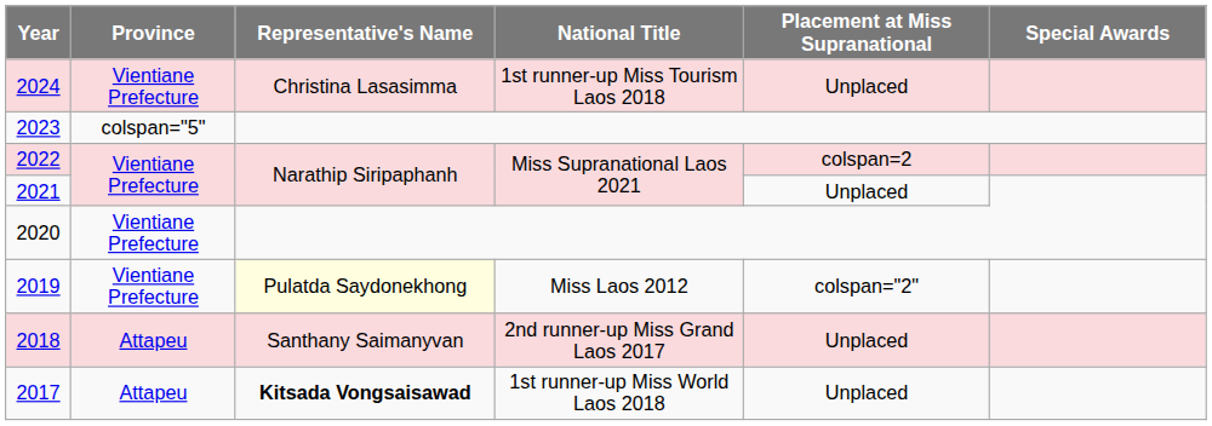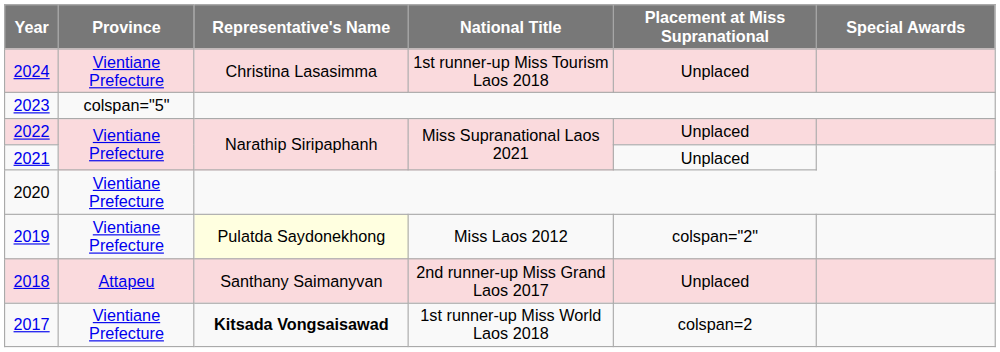2022 | Placement at Miss Supranational: colspan=2 -> Unplaced
2017 | Province: Attapeu -> Vientiane Prefecture
2017 | Placement at Miss Supranational: Unplaced -> colspan=2
